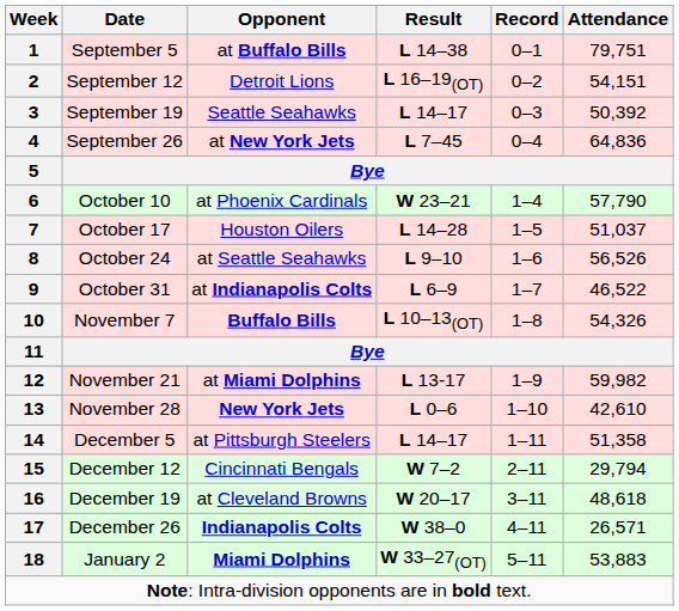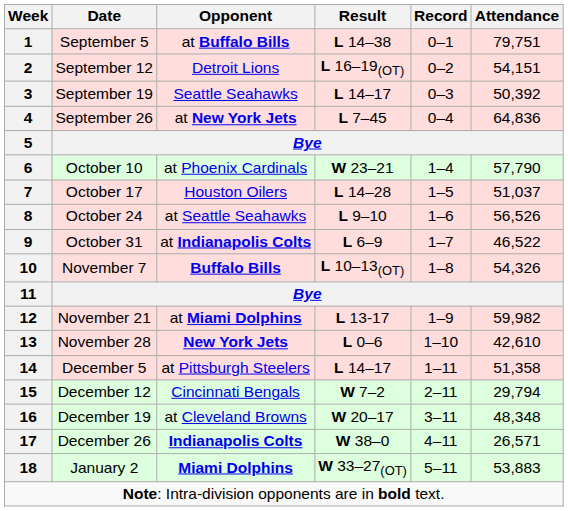16 | Attendance: 48,618 -> 48,348
